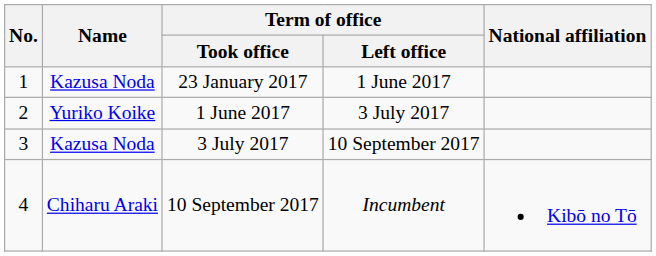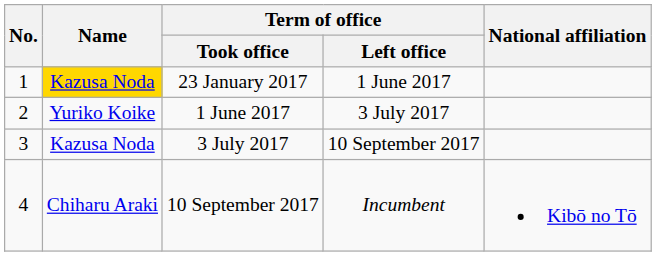23 January 2017 | Name: no background -> gold background
